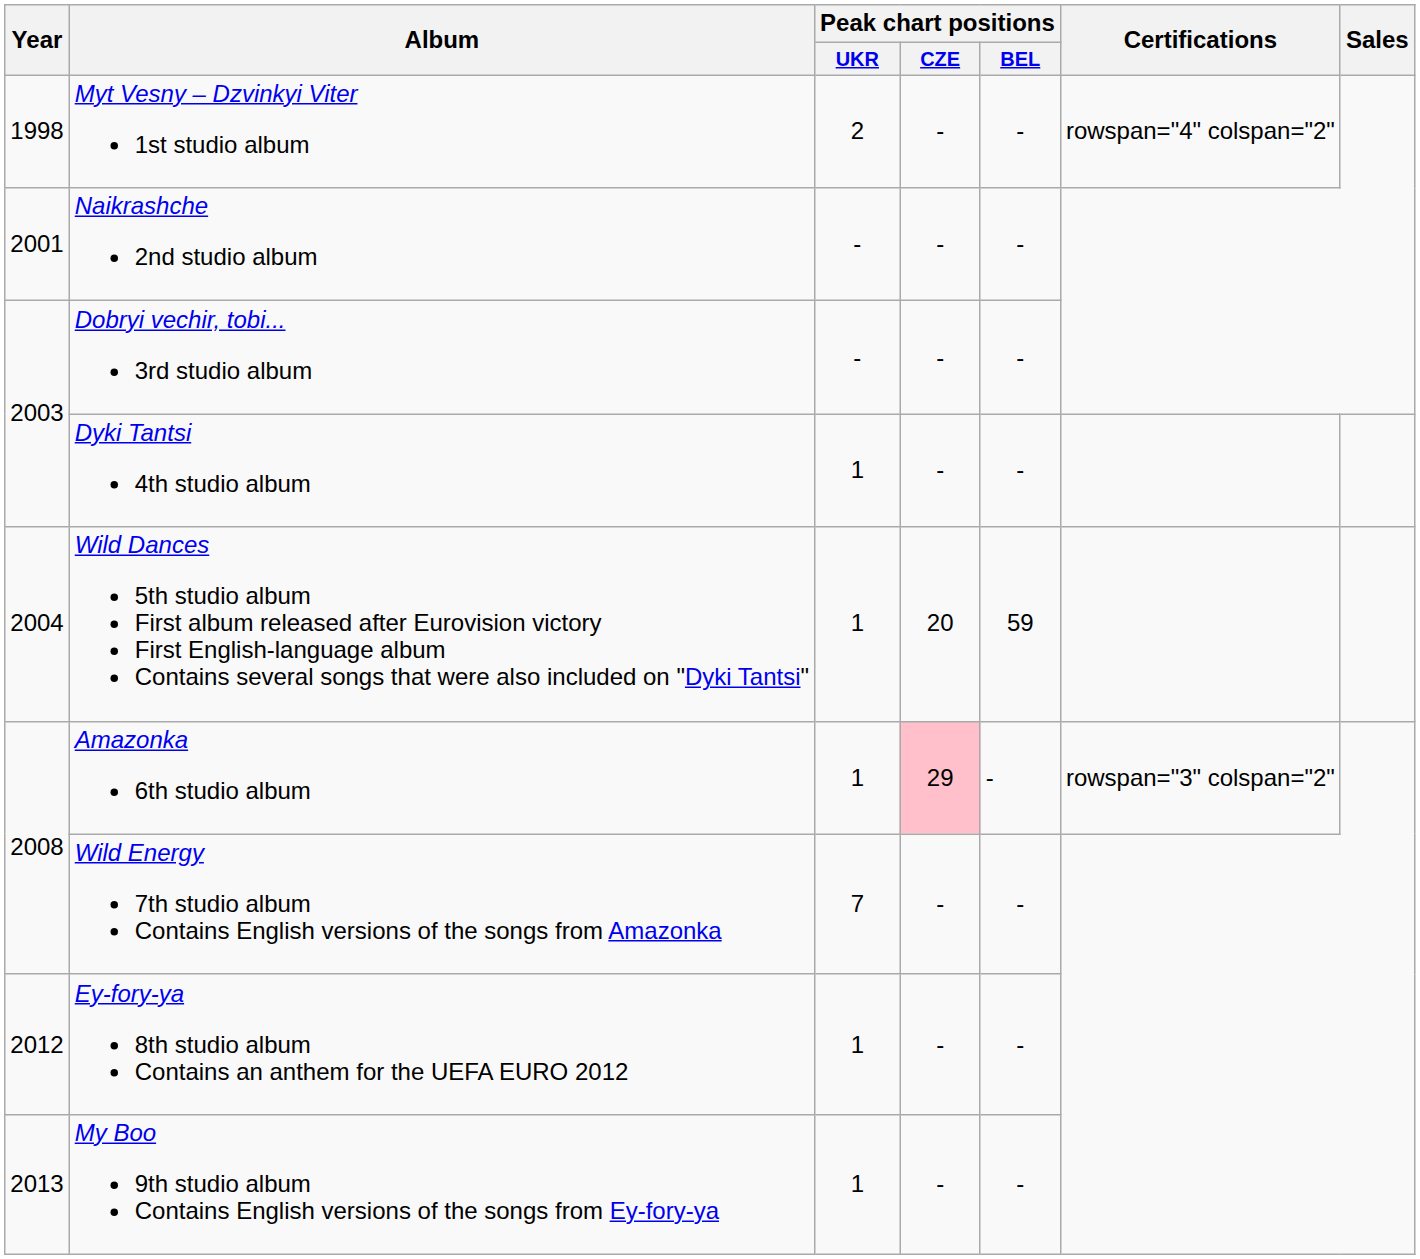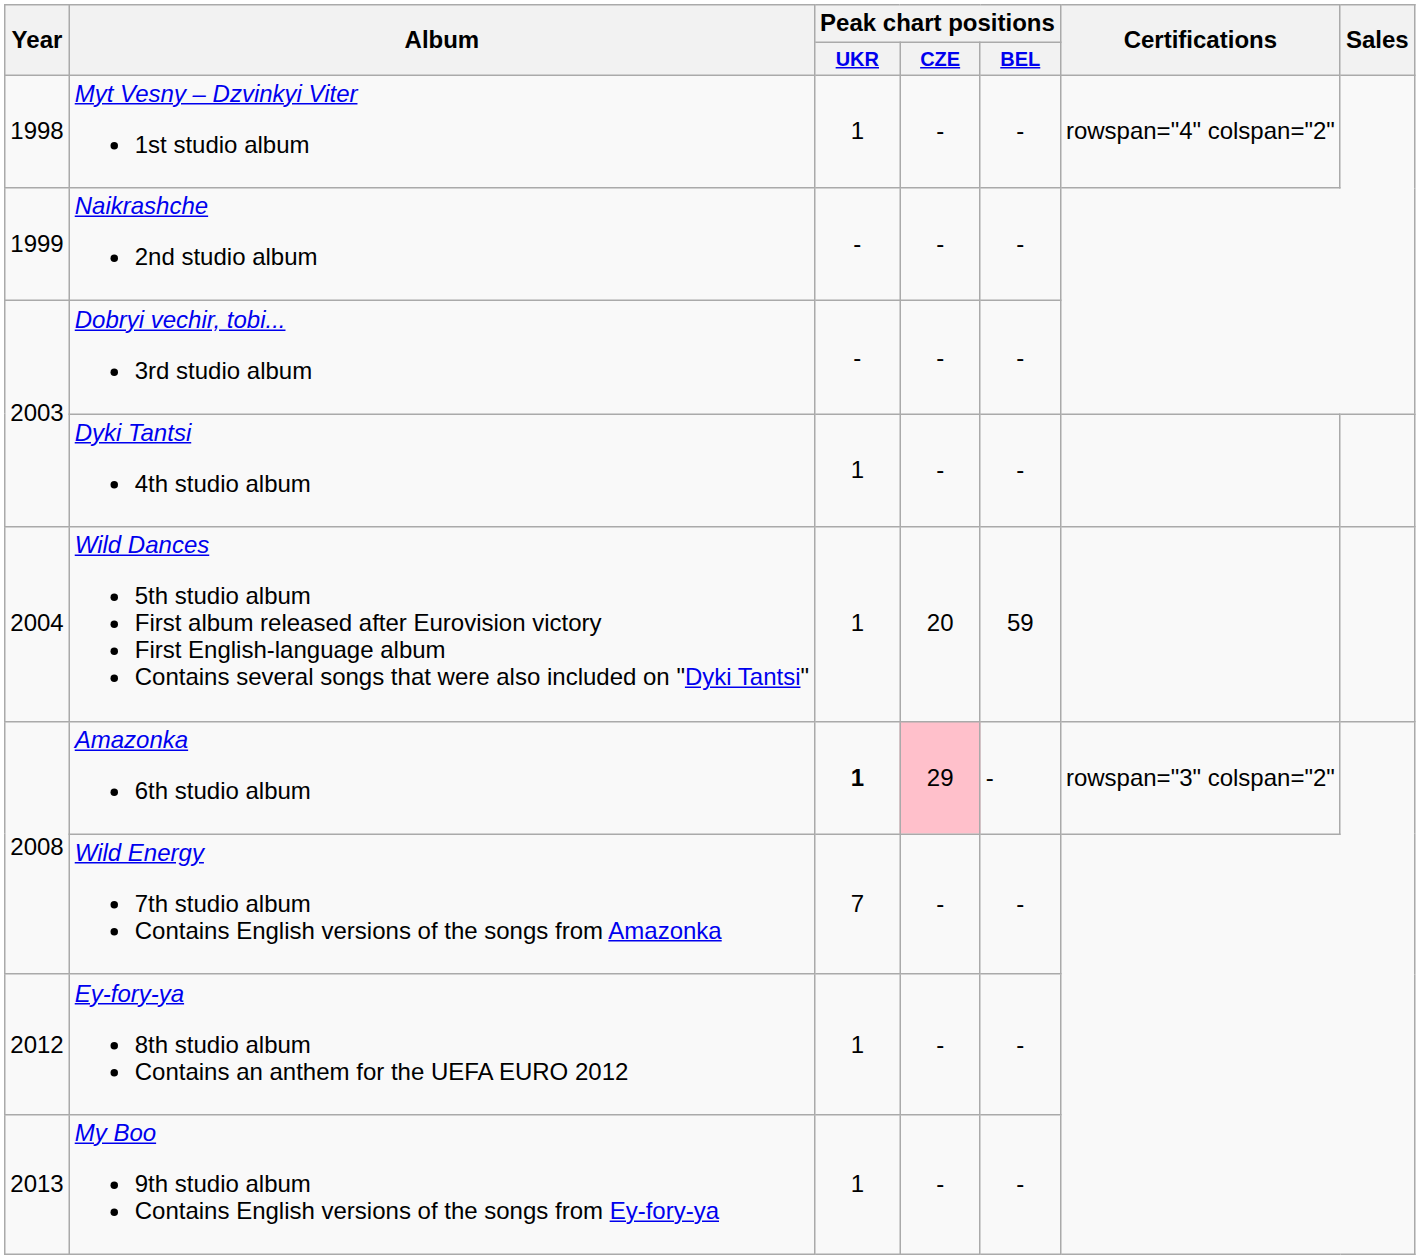Myt Vesny – Dzvinkyi Viter 1st studio album | Peak chart positions / UKR: 2 -> 1
Naikrashche 2nd studio album | Year: 2001 -> 1999
Amazonka 6th studio album | Peak chart positions / UKR: normal -> bold
